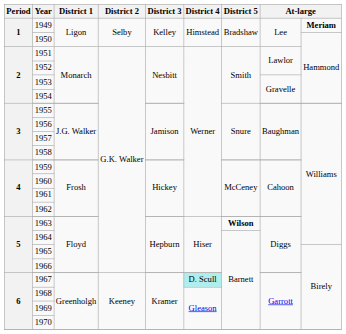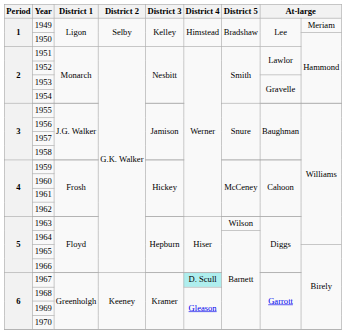1949 | column 9: bold -> normal
1963 | District 5: bold -> normal
